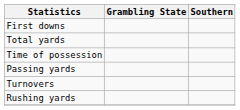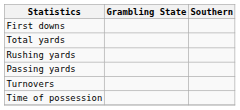rows swapped: Rushing yards <-> Time of possession
